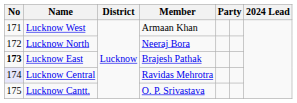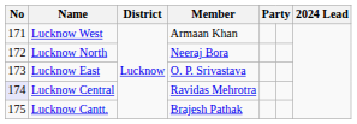Lucknow East | No: bold -> normal
Lucknow East | Member: Brajesh Pathak -> O. P. Srivastava
Lucknow Cantt. | Member: O. P. Srivastava -> Brajesh Pathak
